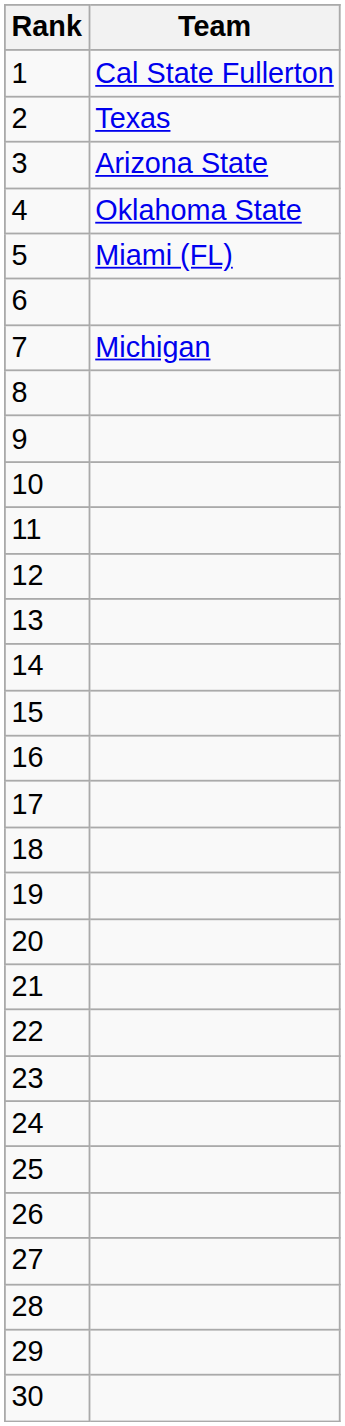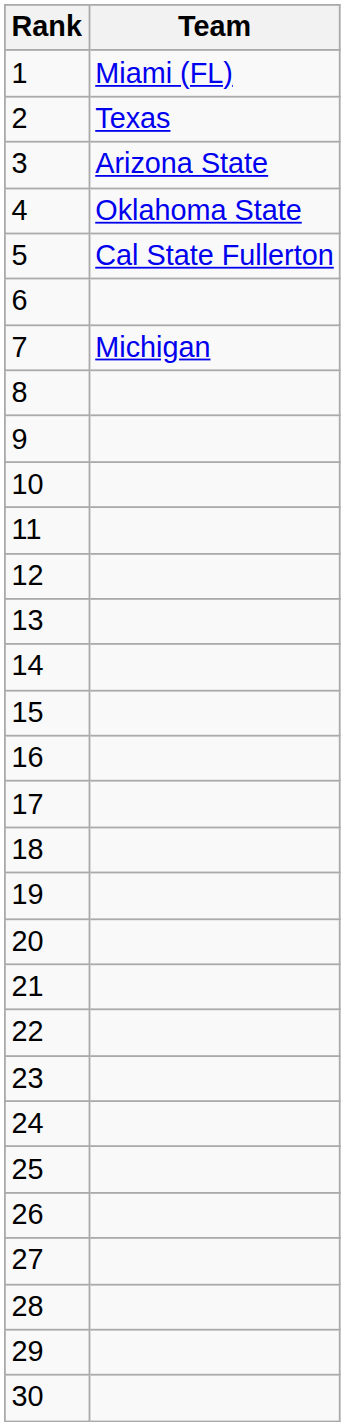1 | Team: Cal State Fullerton -> Miami (FL)
5 | Team: Miami (FL) -> Cal State Fullerton
